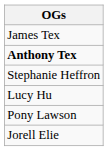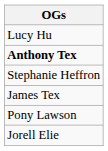row 2 | column 1: James Tex -> Lucy Hu
row 5 | column 1: Lucy Hu -> James Tex
